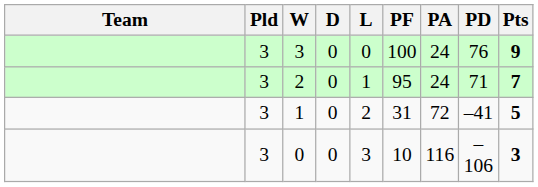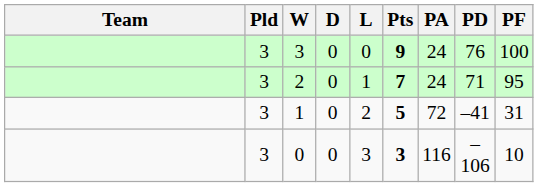columns swapped: PF <-> Pts
